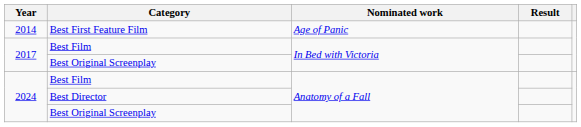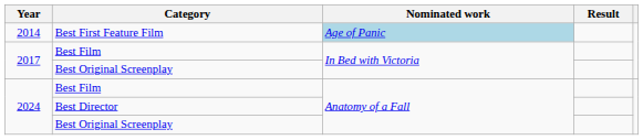Best First Feature Film | Nominated work: no background -> lightblue background
